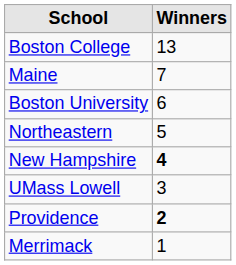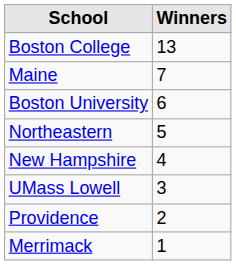New Hampshire | Winners: bold -> normal
Providence | Winners: bold -> normal
